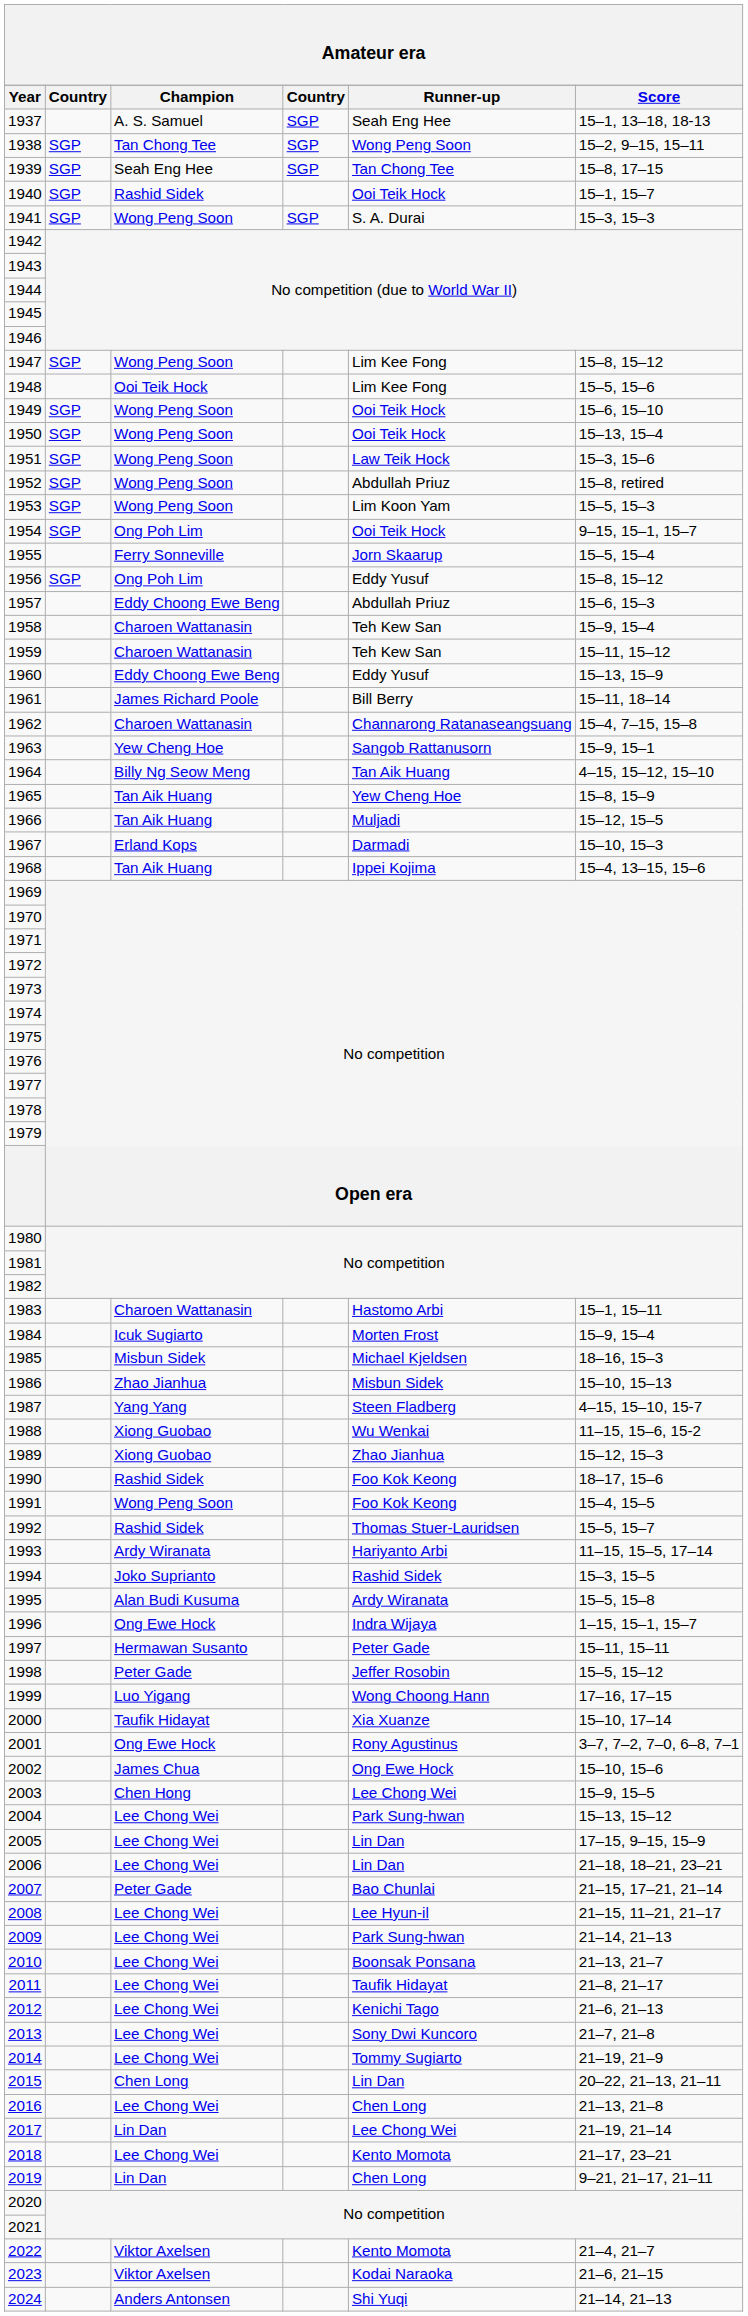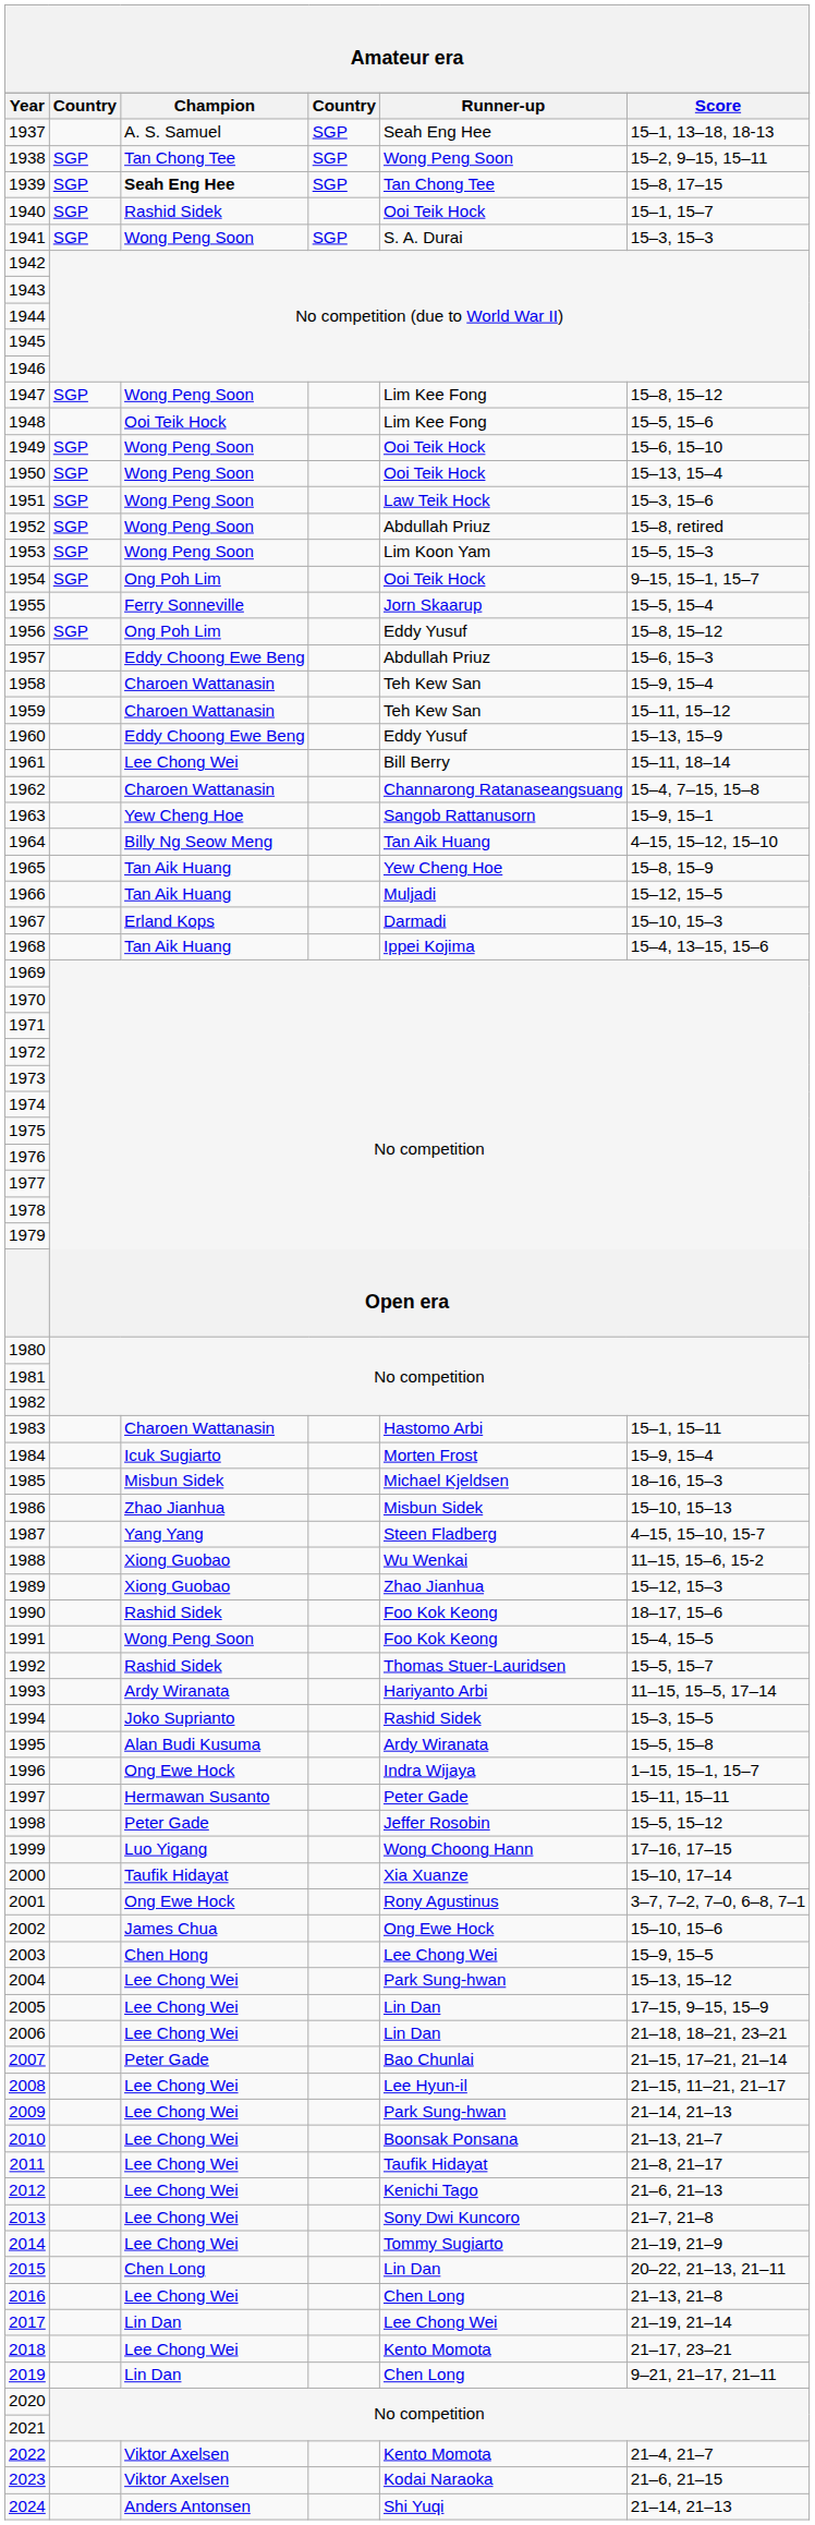1939 | Champion: normal -> bold
1961 | Champion: James Richard Poole -> Lee Chong Wei
